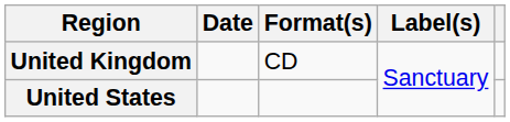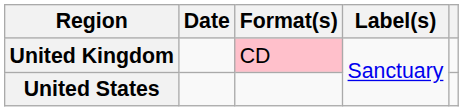United Kingdom | Format(s): no background -> pink background
